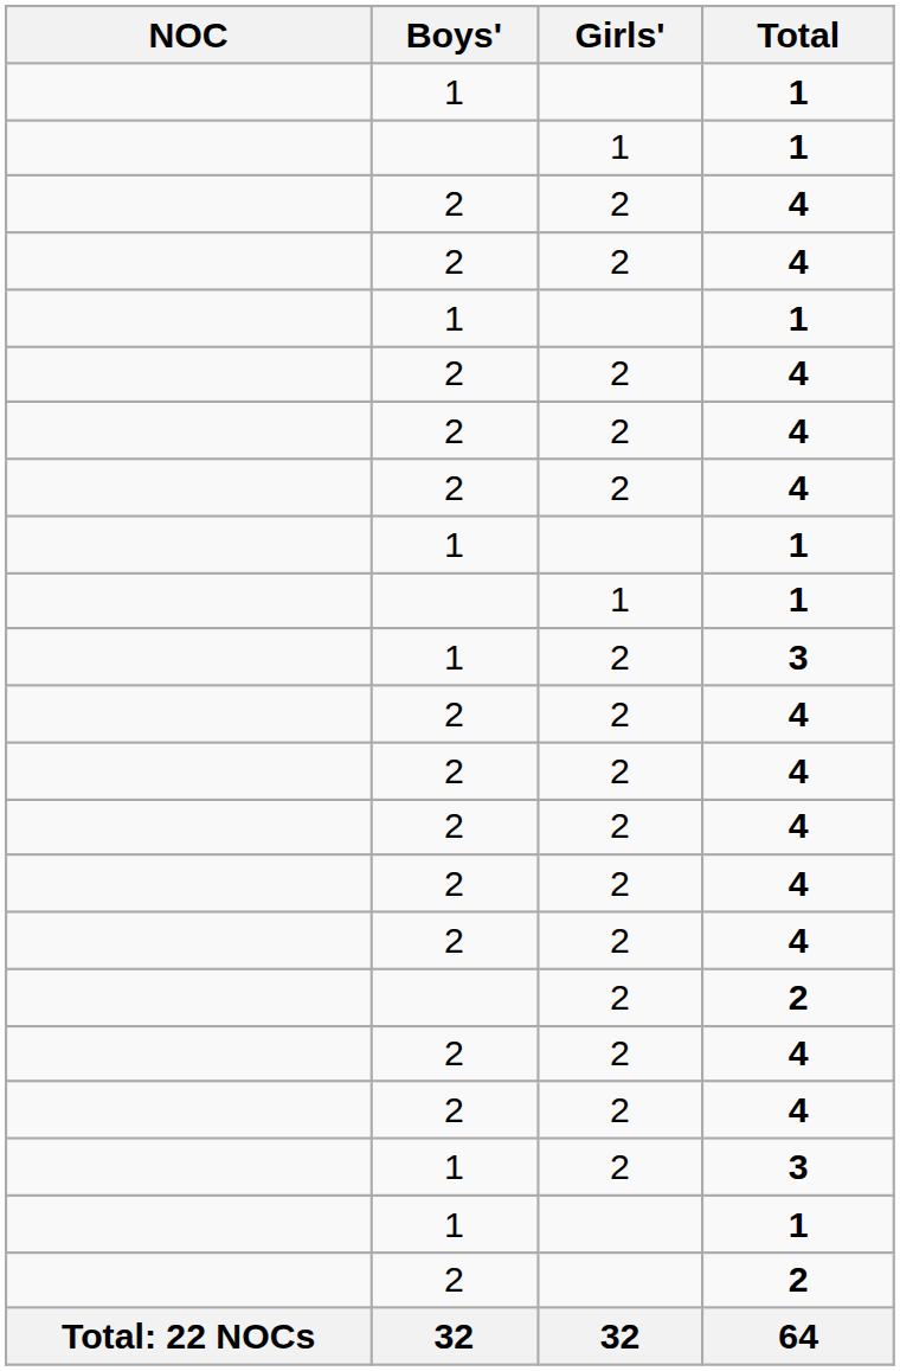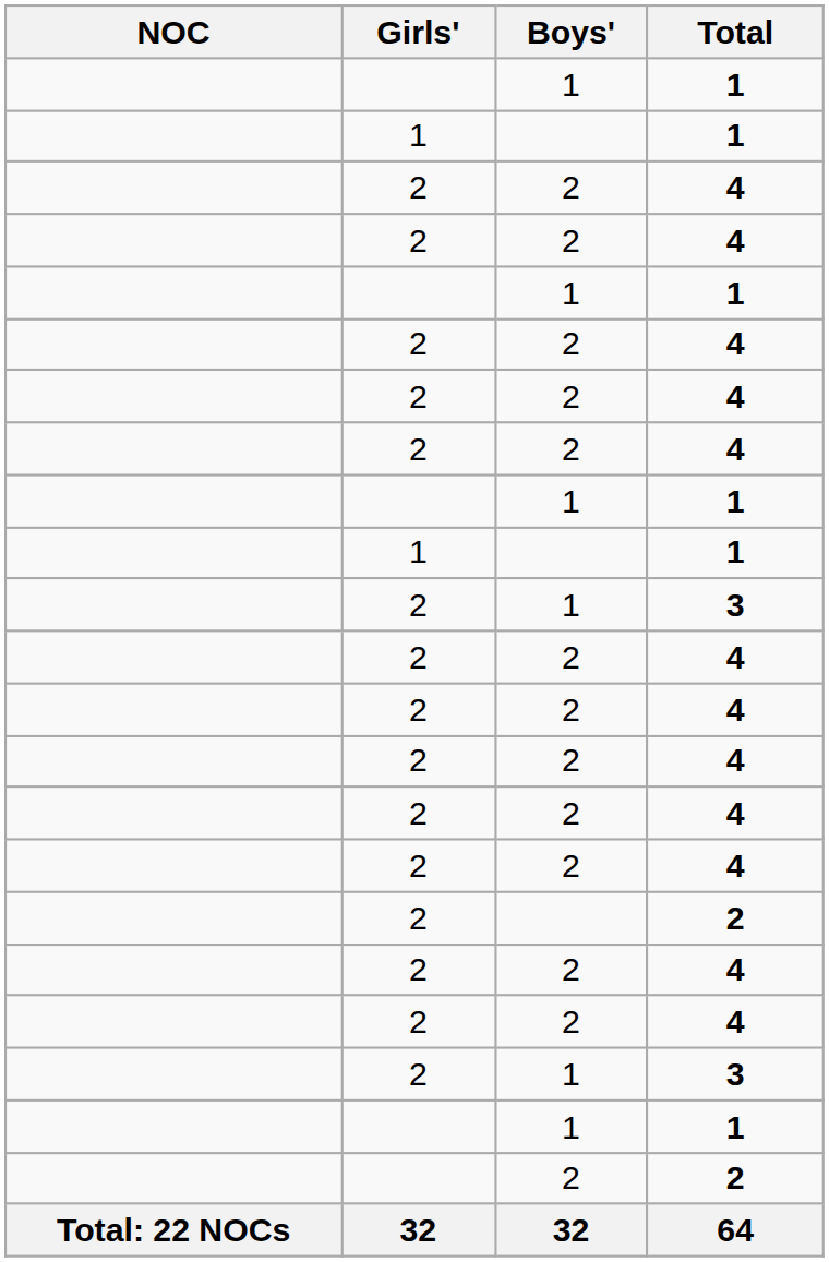columns swapped: Boys' <-> Girls'
